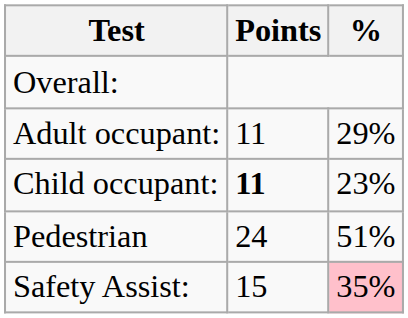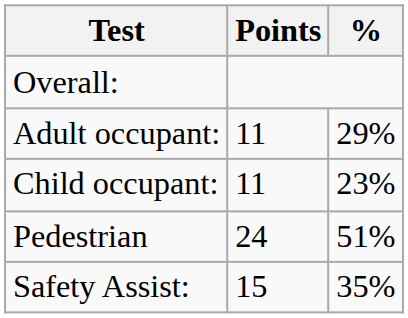Child occupant: | Points: bold -> normal
Safety Assist: | %: pink background -> no background
